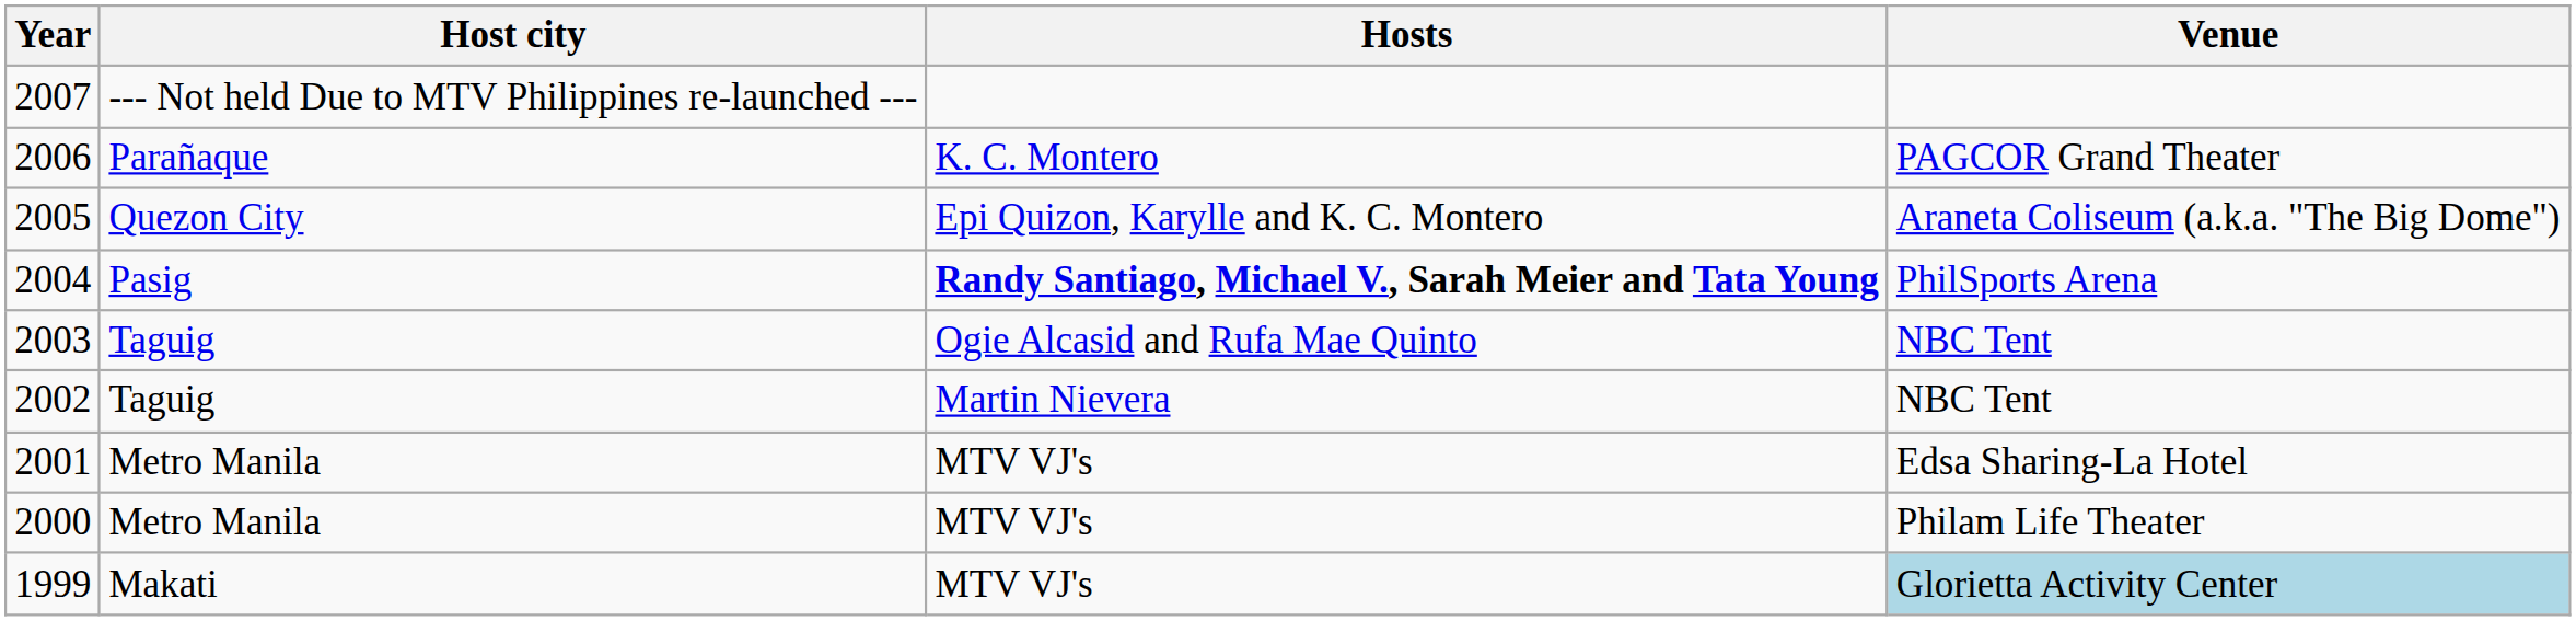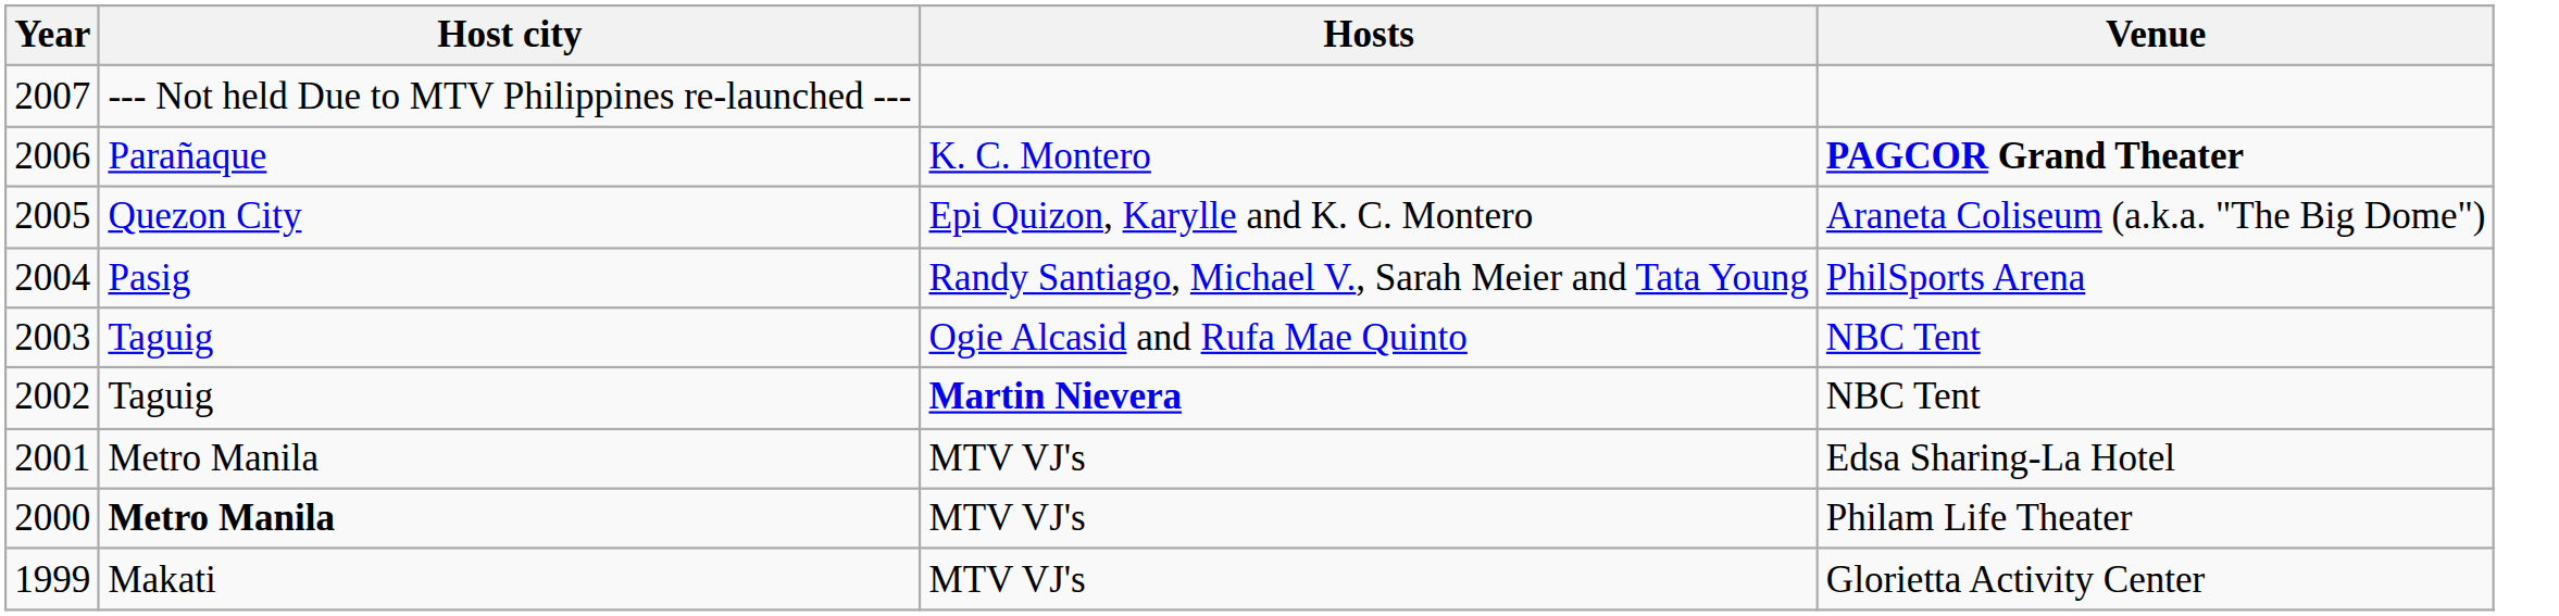2006 | Venue: normal -> bold
2004 | Hosts: bold -> normal
2002 | Hosts: normal -> bold
2000 | Host city: normal -> bold
1999 | Venue: lightblue background -> no background
